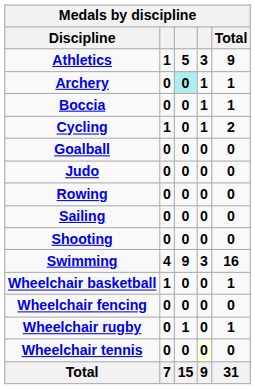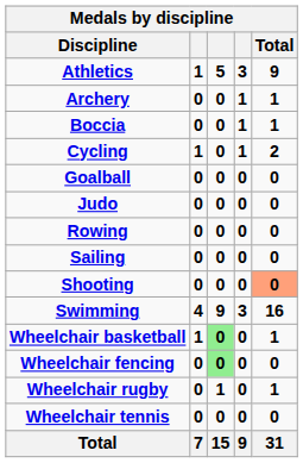Archery | column 3: paleturquoise background -> no background
Shooting | Total: no background -> lightsalmon background
Wheelchair basketball | column 3: no background -> lightgreen background
Wheelchair fencing | column 3: no background -> lightgreen background
Wheelchair tennis | column 4: lightyellow background -> no background
